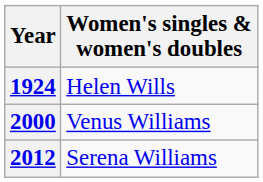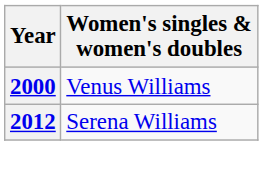- row: 1924 | Helen Wills
